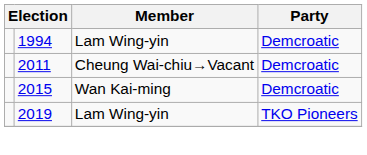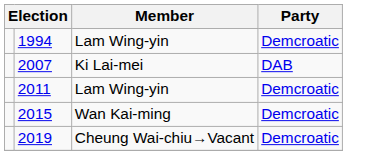+ row: 2007 | Ki Lai-mei | DAB
2011 | Member: Cheung Wai-chiu→Vacant -> Lam Wing-yin
2019 | Member: Lam Wing-yin -> Cheung Wai-chiu→Vacant
2019 | Party: TKO Pioneers -> Demcroatic
